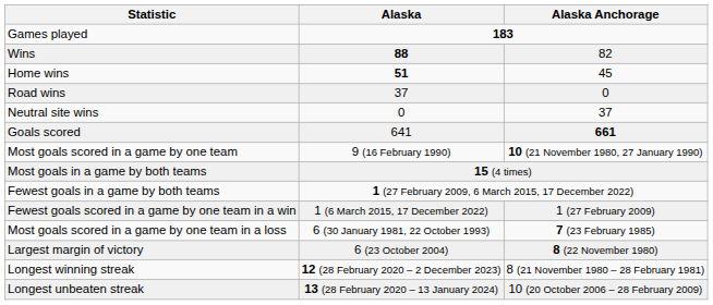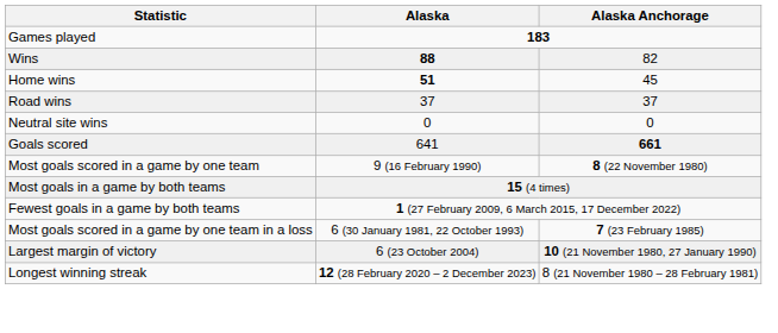Road wins | Alaska Anchorage: 0 -> 37
Neutral site wins | Alaska Anchorage: 37 -> 0
Most goals scored in a game by one team | Alaska Anchorage: 10 (21 November 1980, 27 January 1990) -> 8 (22 November 1980)
- row: Fewest goals scored in a game by one team in a win | 1 (6 March 2015, 17 December 2022) | 1 (27 February 2009)
Largest margin of victory | Alaska Anchorage: 8 (22 November 1980) -> 10 (21 November 1980, 27 January 1990)
- row: Longest unbeaten streak | 13 (28 February 2020 – 13 January 2024) | 10 (20 October 2006 – 28 February 2009)
